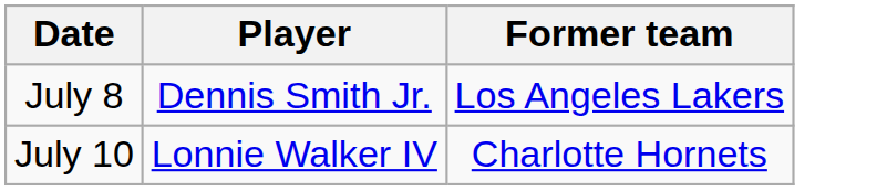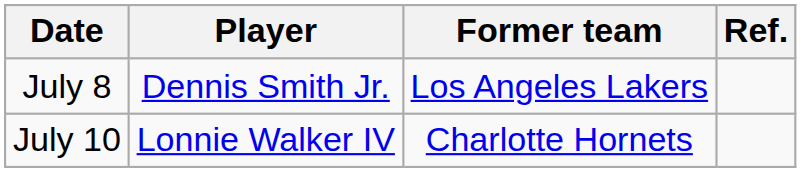+ column: Ref.
